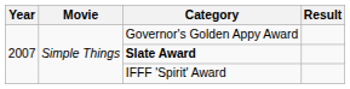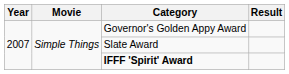Slate Award | Category: bold -> normal
IFFF 'Spirit' Award | Category: normal -> bold
